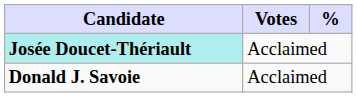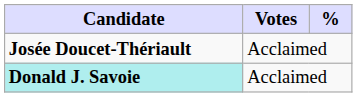Josée Doucet-Thériault | Candidate: paleturquoise background -> no background
Donald J. Savoie | Candidate: no background -> paleturquoise background
